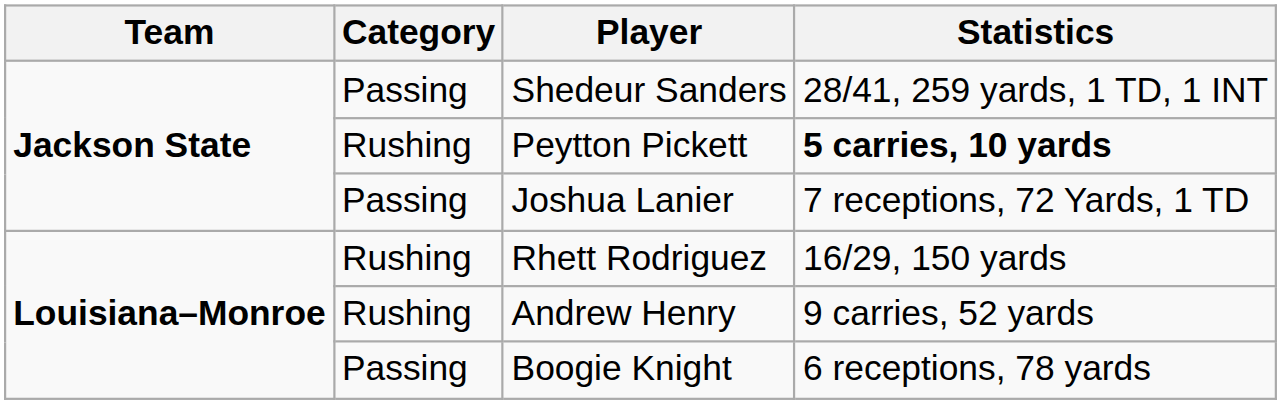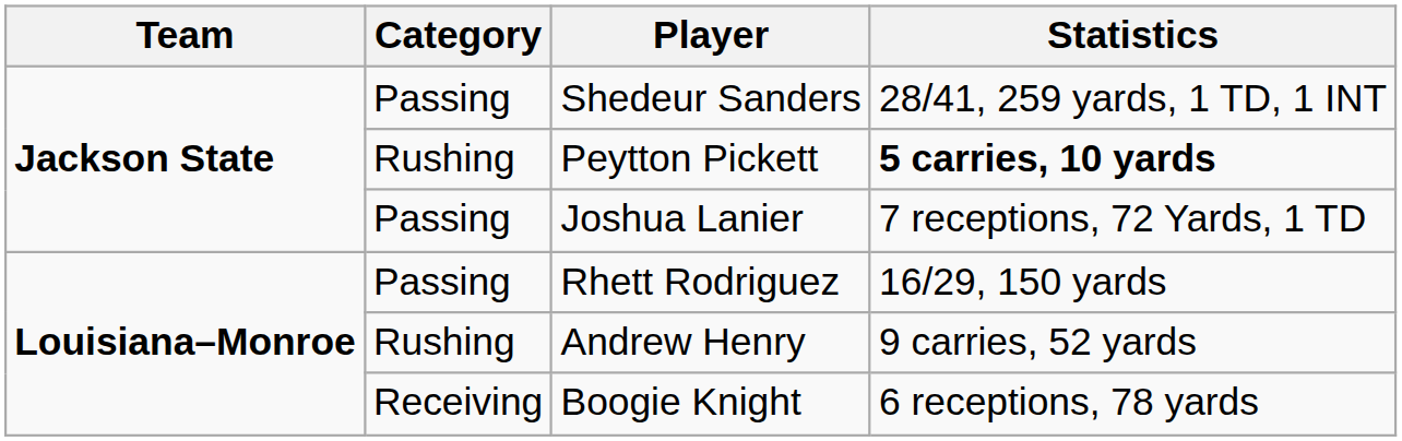Rhett Rodriguez | Category: Rushing -> Passing
Boogie Knight | Category: Passing -> Receiving
